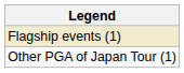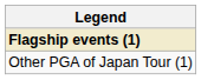row 2 | column 1: normal -> bold
